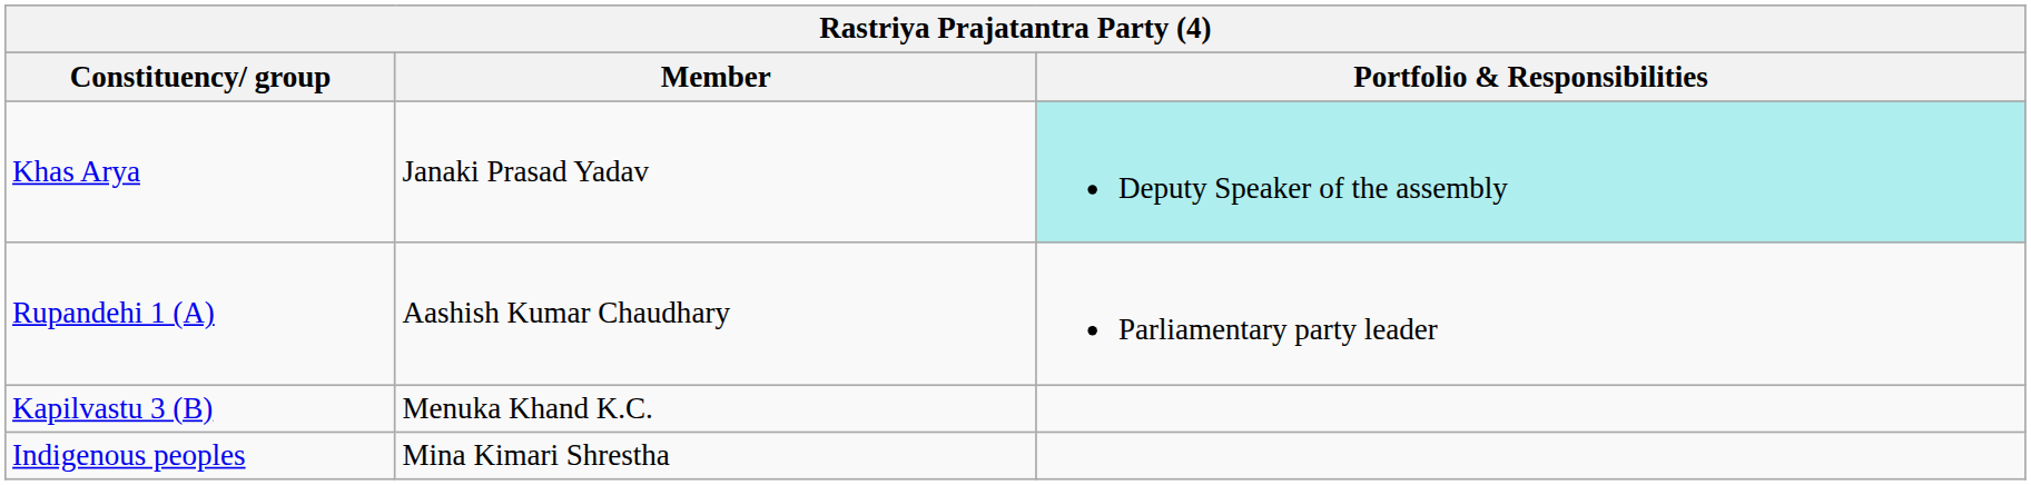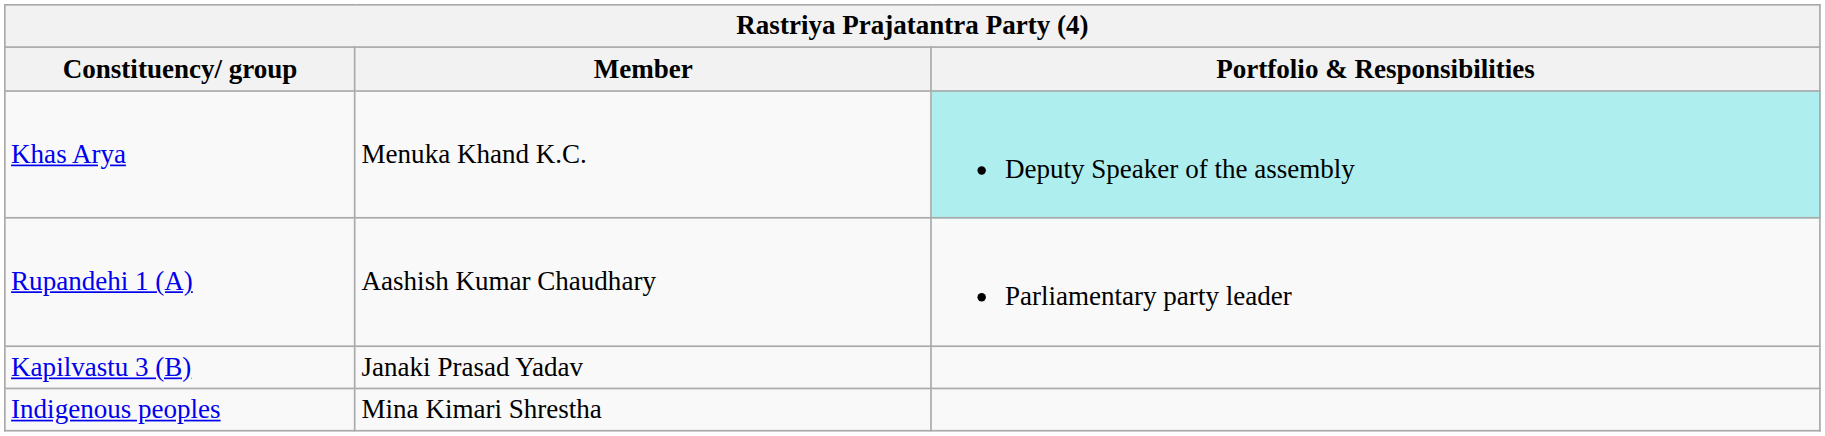Khas Arya | Member: Janaki Prasad Yadav -> Menuka Khand K.C.
Kapilvastu 3 (B) | Member: Menuka Khand K.C. -> Janaki Prasad Yadav
